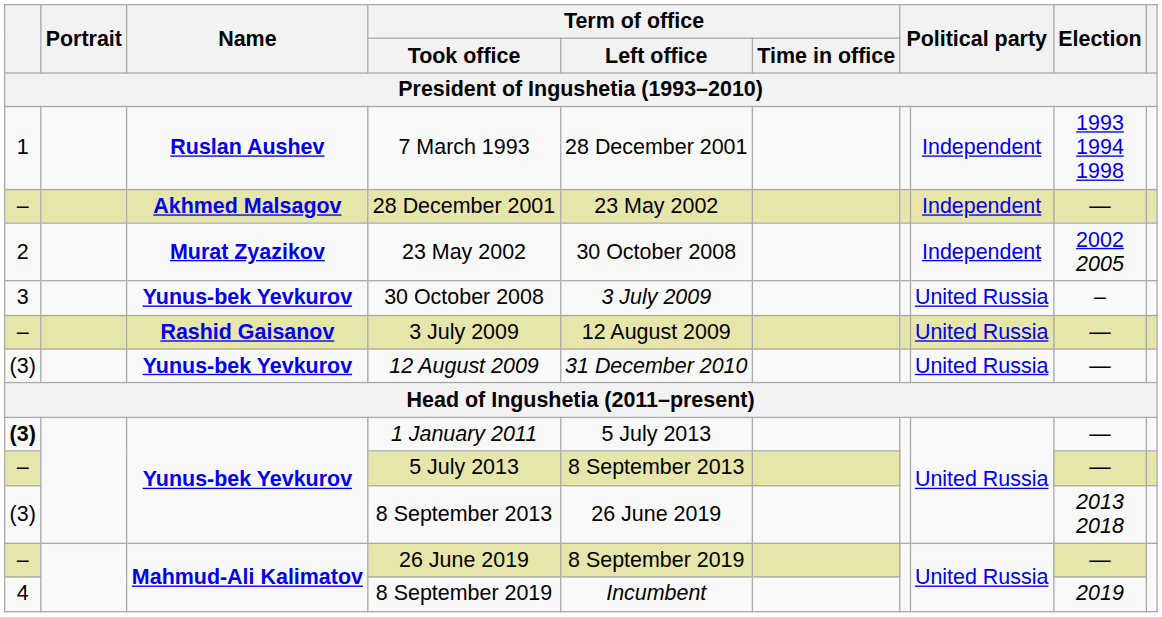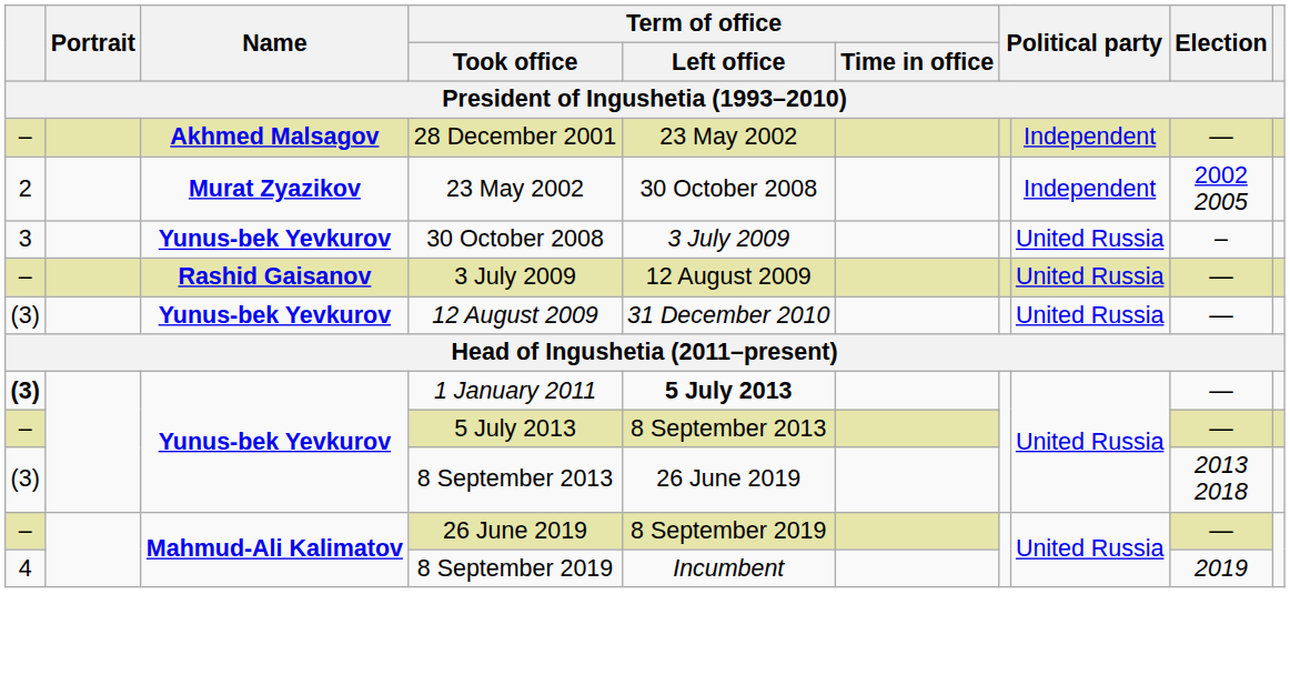- row: 1 | Ruslan Aushev | 7 March 1993 | 28 December 2001 | Independent | 1993 1994 1998
1 January 2011 | Term of office / Left office: normal -> bold
